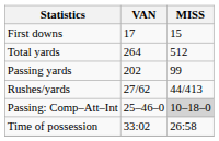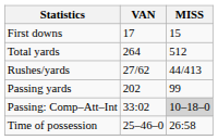rows swapped: Rushes/yards <-> Passing yards
Passing: Comp–Att–Int | VAN: 25–46–0 -> 33:02
Time of possession | VAN: 33:02 -> 25–46–0
